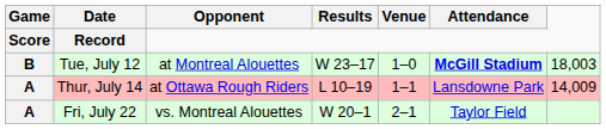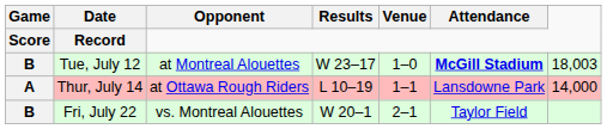Thur, July 14 | column 7: 14,009 -> 14,000
Fri, July 22 | Game / Score: A -> B
